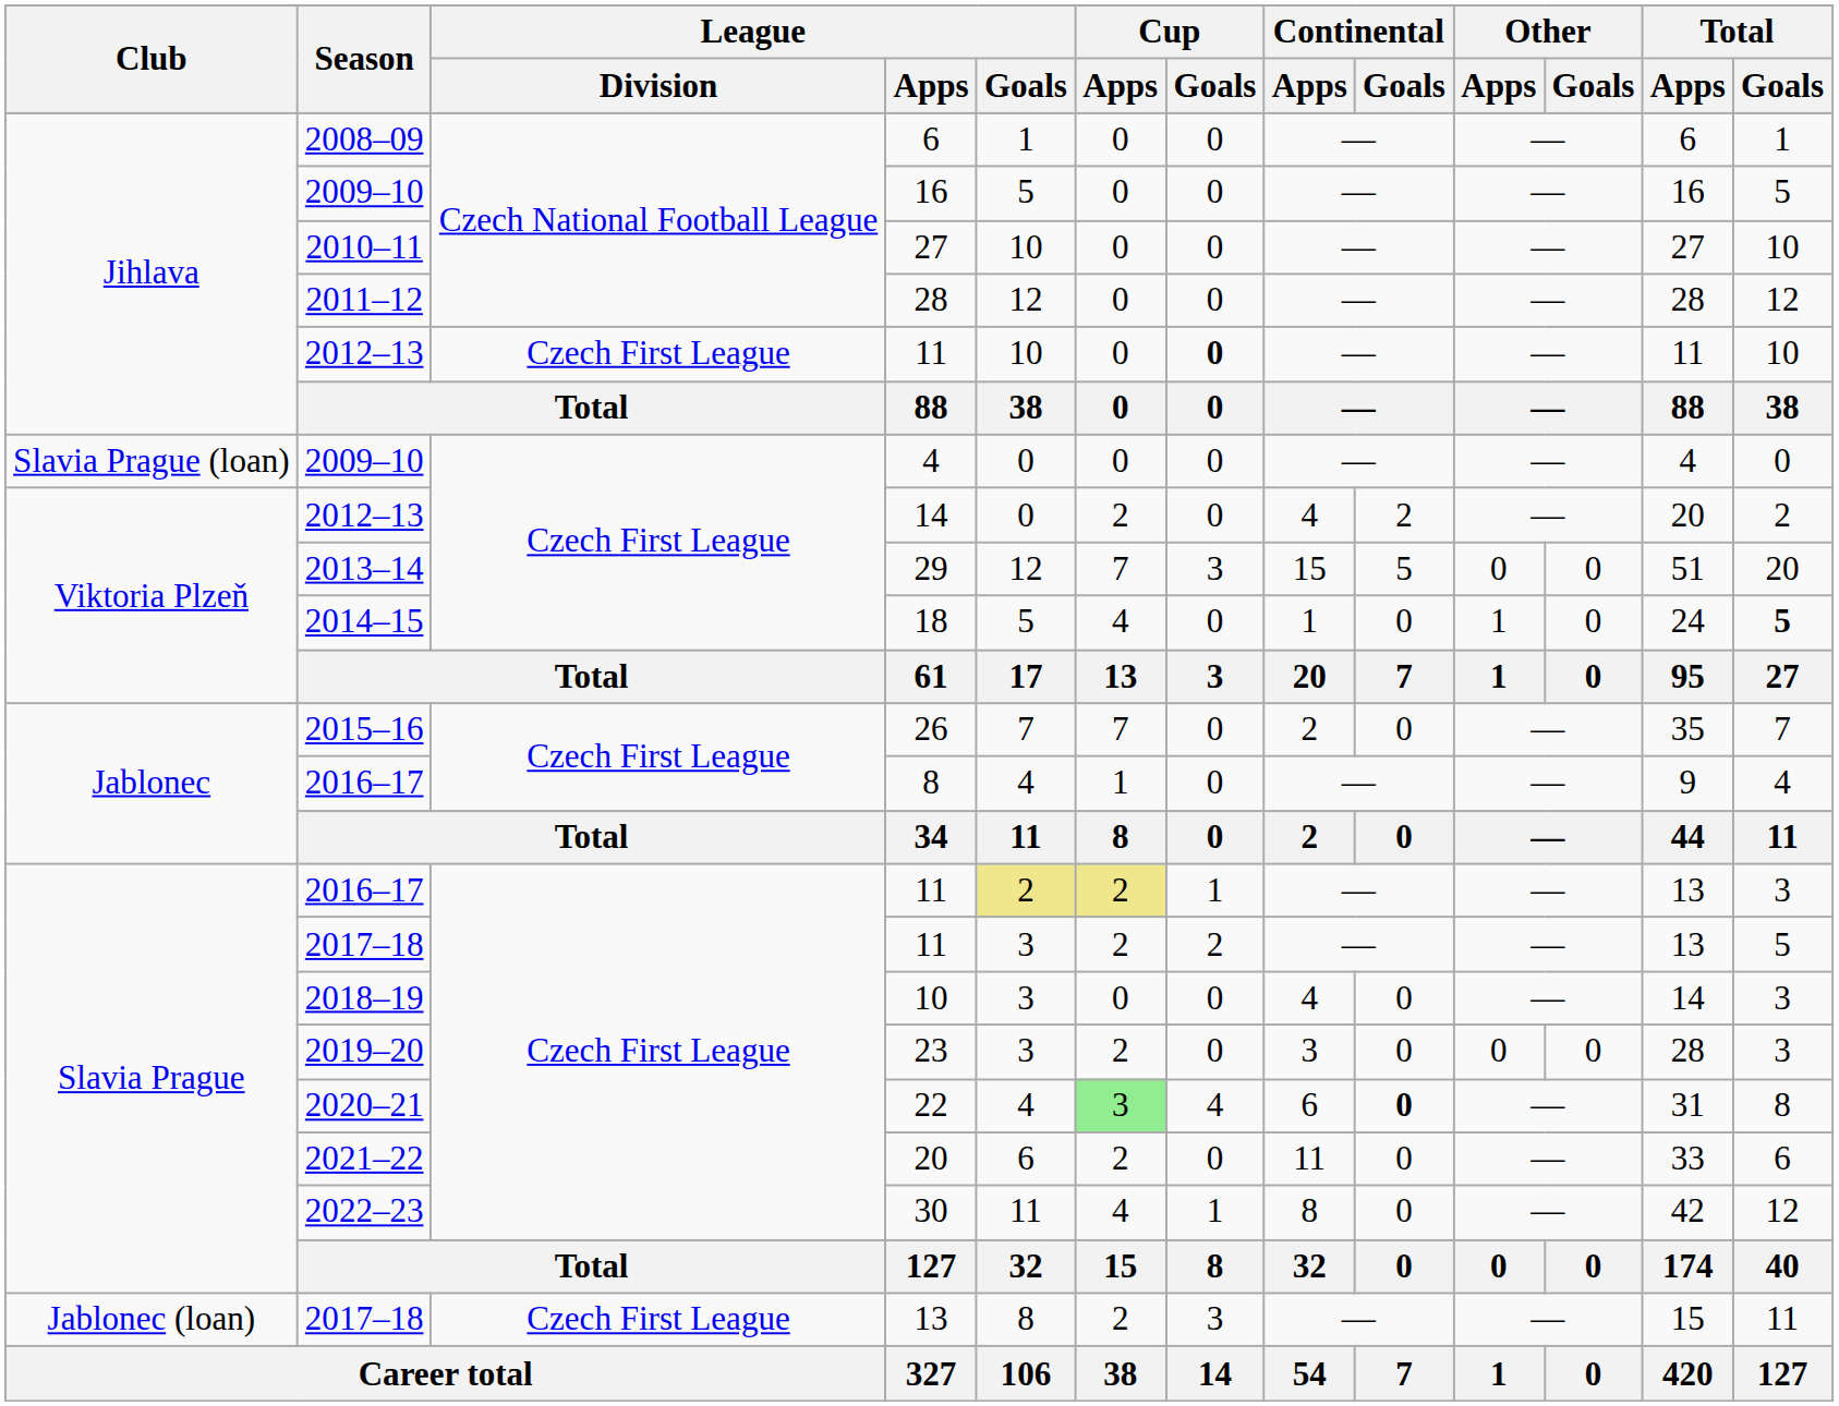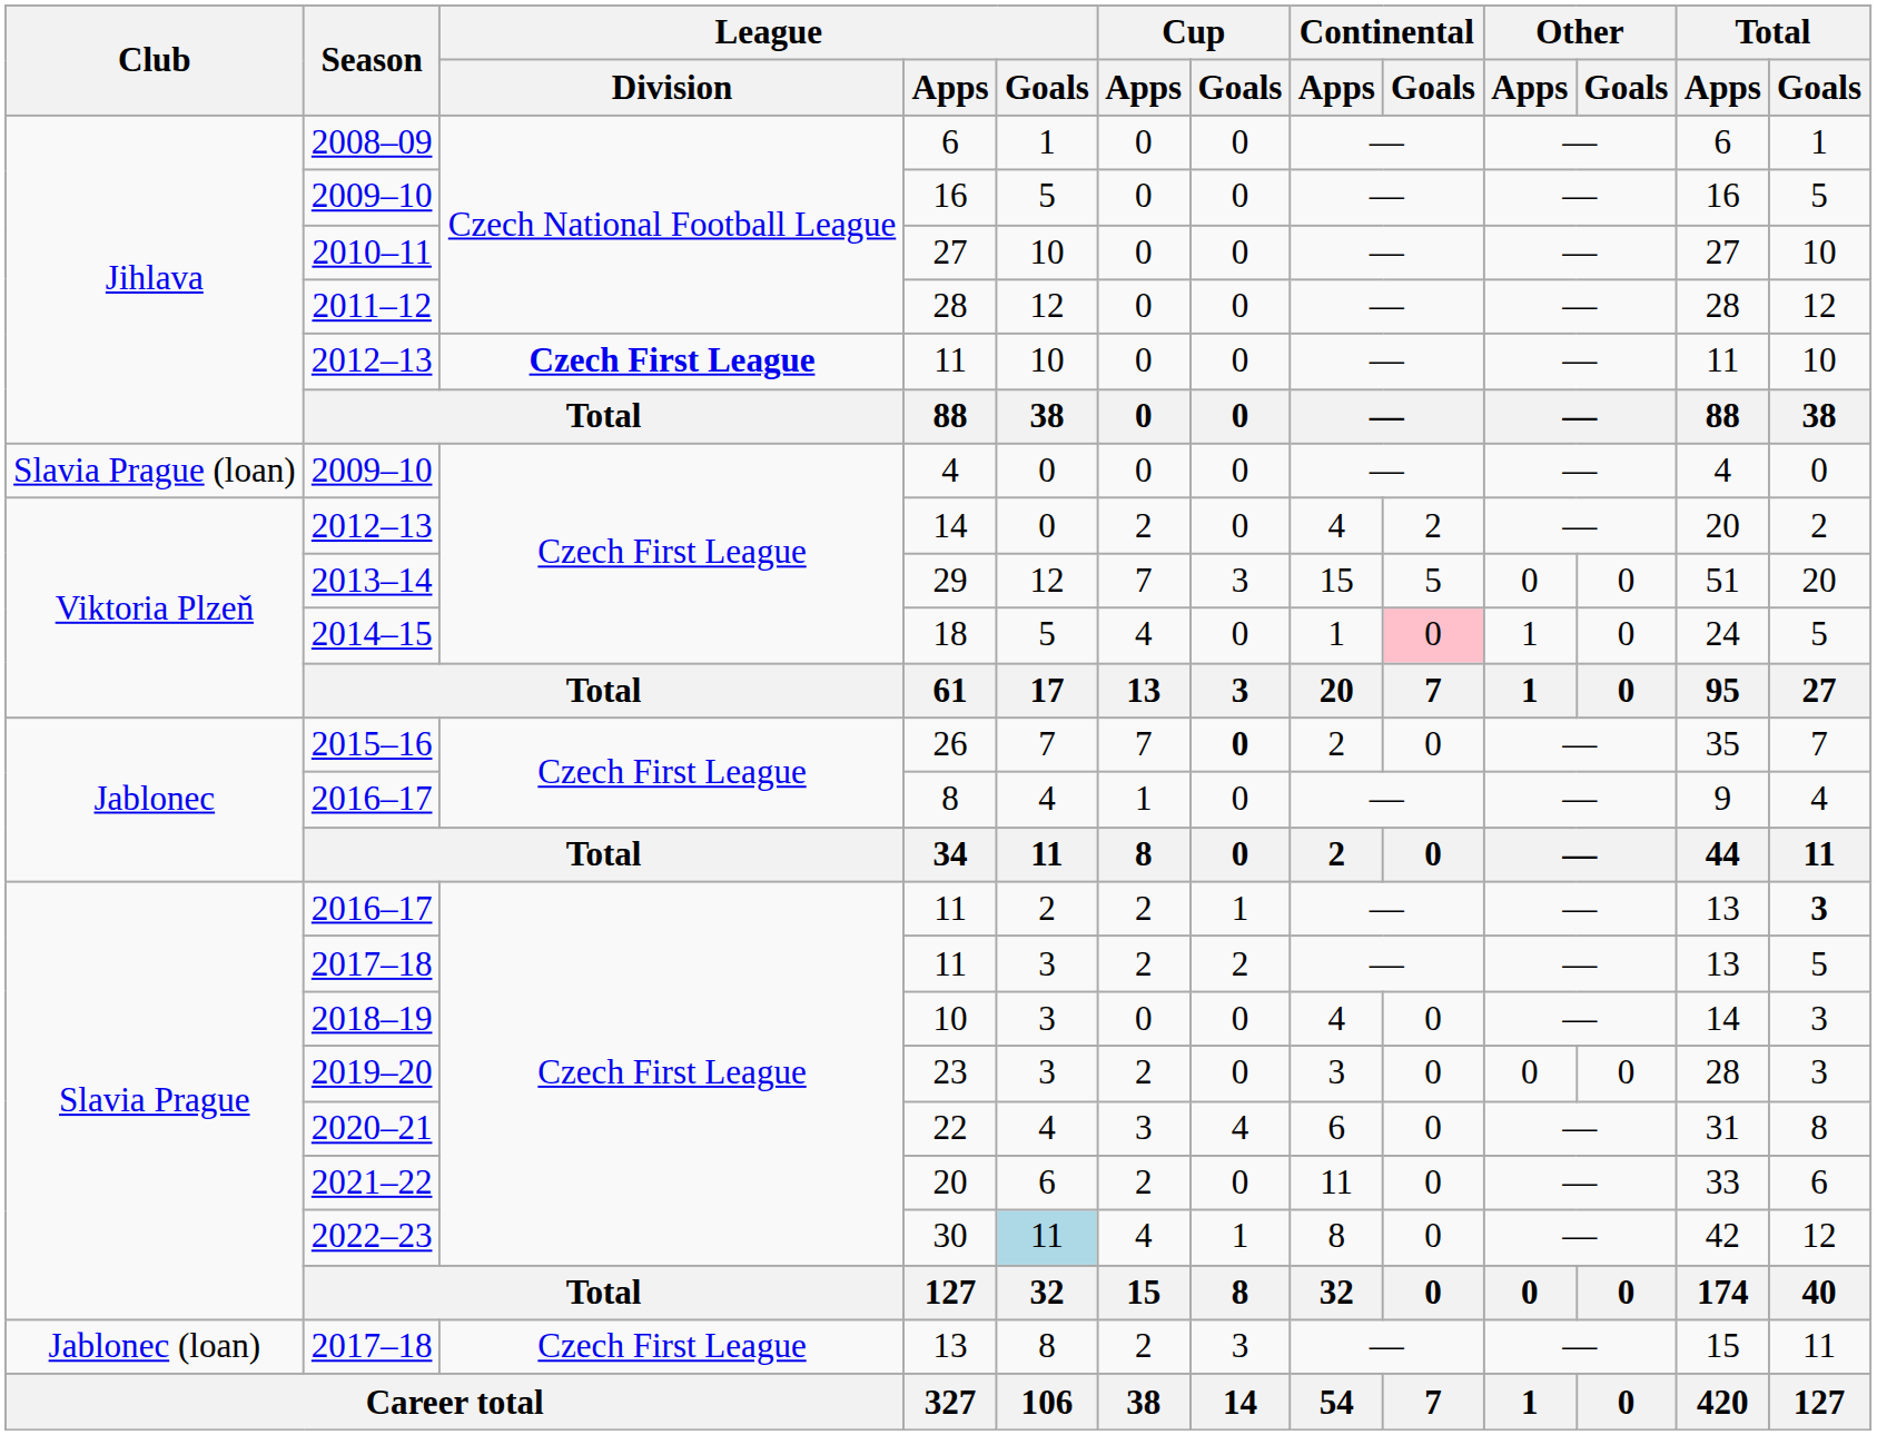2012–13 / 11 | League / Division: normal -> bold
2012–13 / 11 | Cup / Goals: bold -> normal
18 | Continental / Goals: no background -> pink background
18 | Total / Goals: bold -> normal
26 | Cup / Goals: normal -> bold
2016–17 / 11 | League / Goals: khaki background -> no background
2016–17 / 11 | Cup / Apps: khaki background -> no background
2016–17 / 11 | Total / Goals: normal -> bold
22 | Cup / Apps: lightgreen background -> no background
22 | Continental / Goals: bold -> normal
30 | League / Goals: no background -> lightblue background
